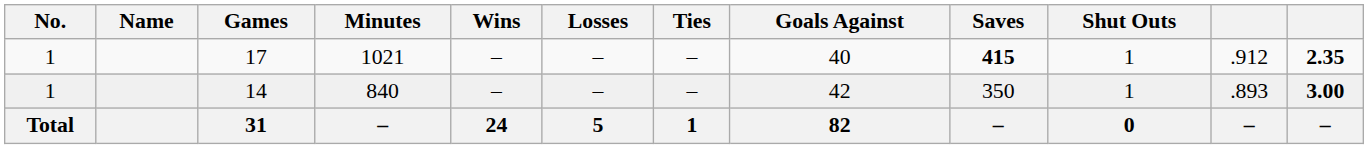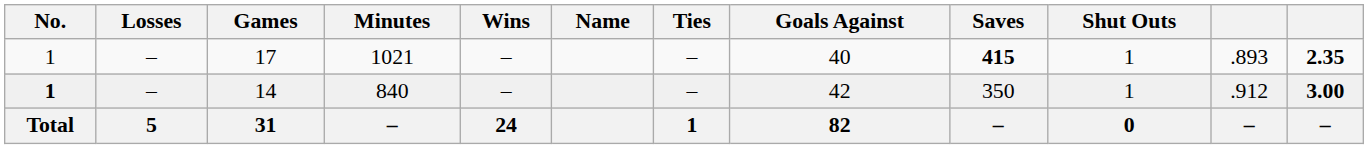columns swapped: Name <-> Losses
17 | column 11: .912 -> .893
14 | No.: normal -> bold
14 | column 11: .893 -> .912
